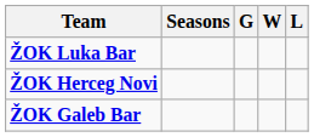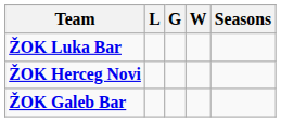columns swapped: Seasons <-> L
